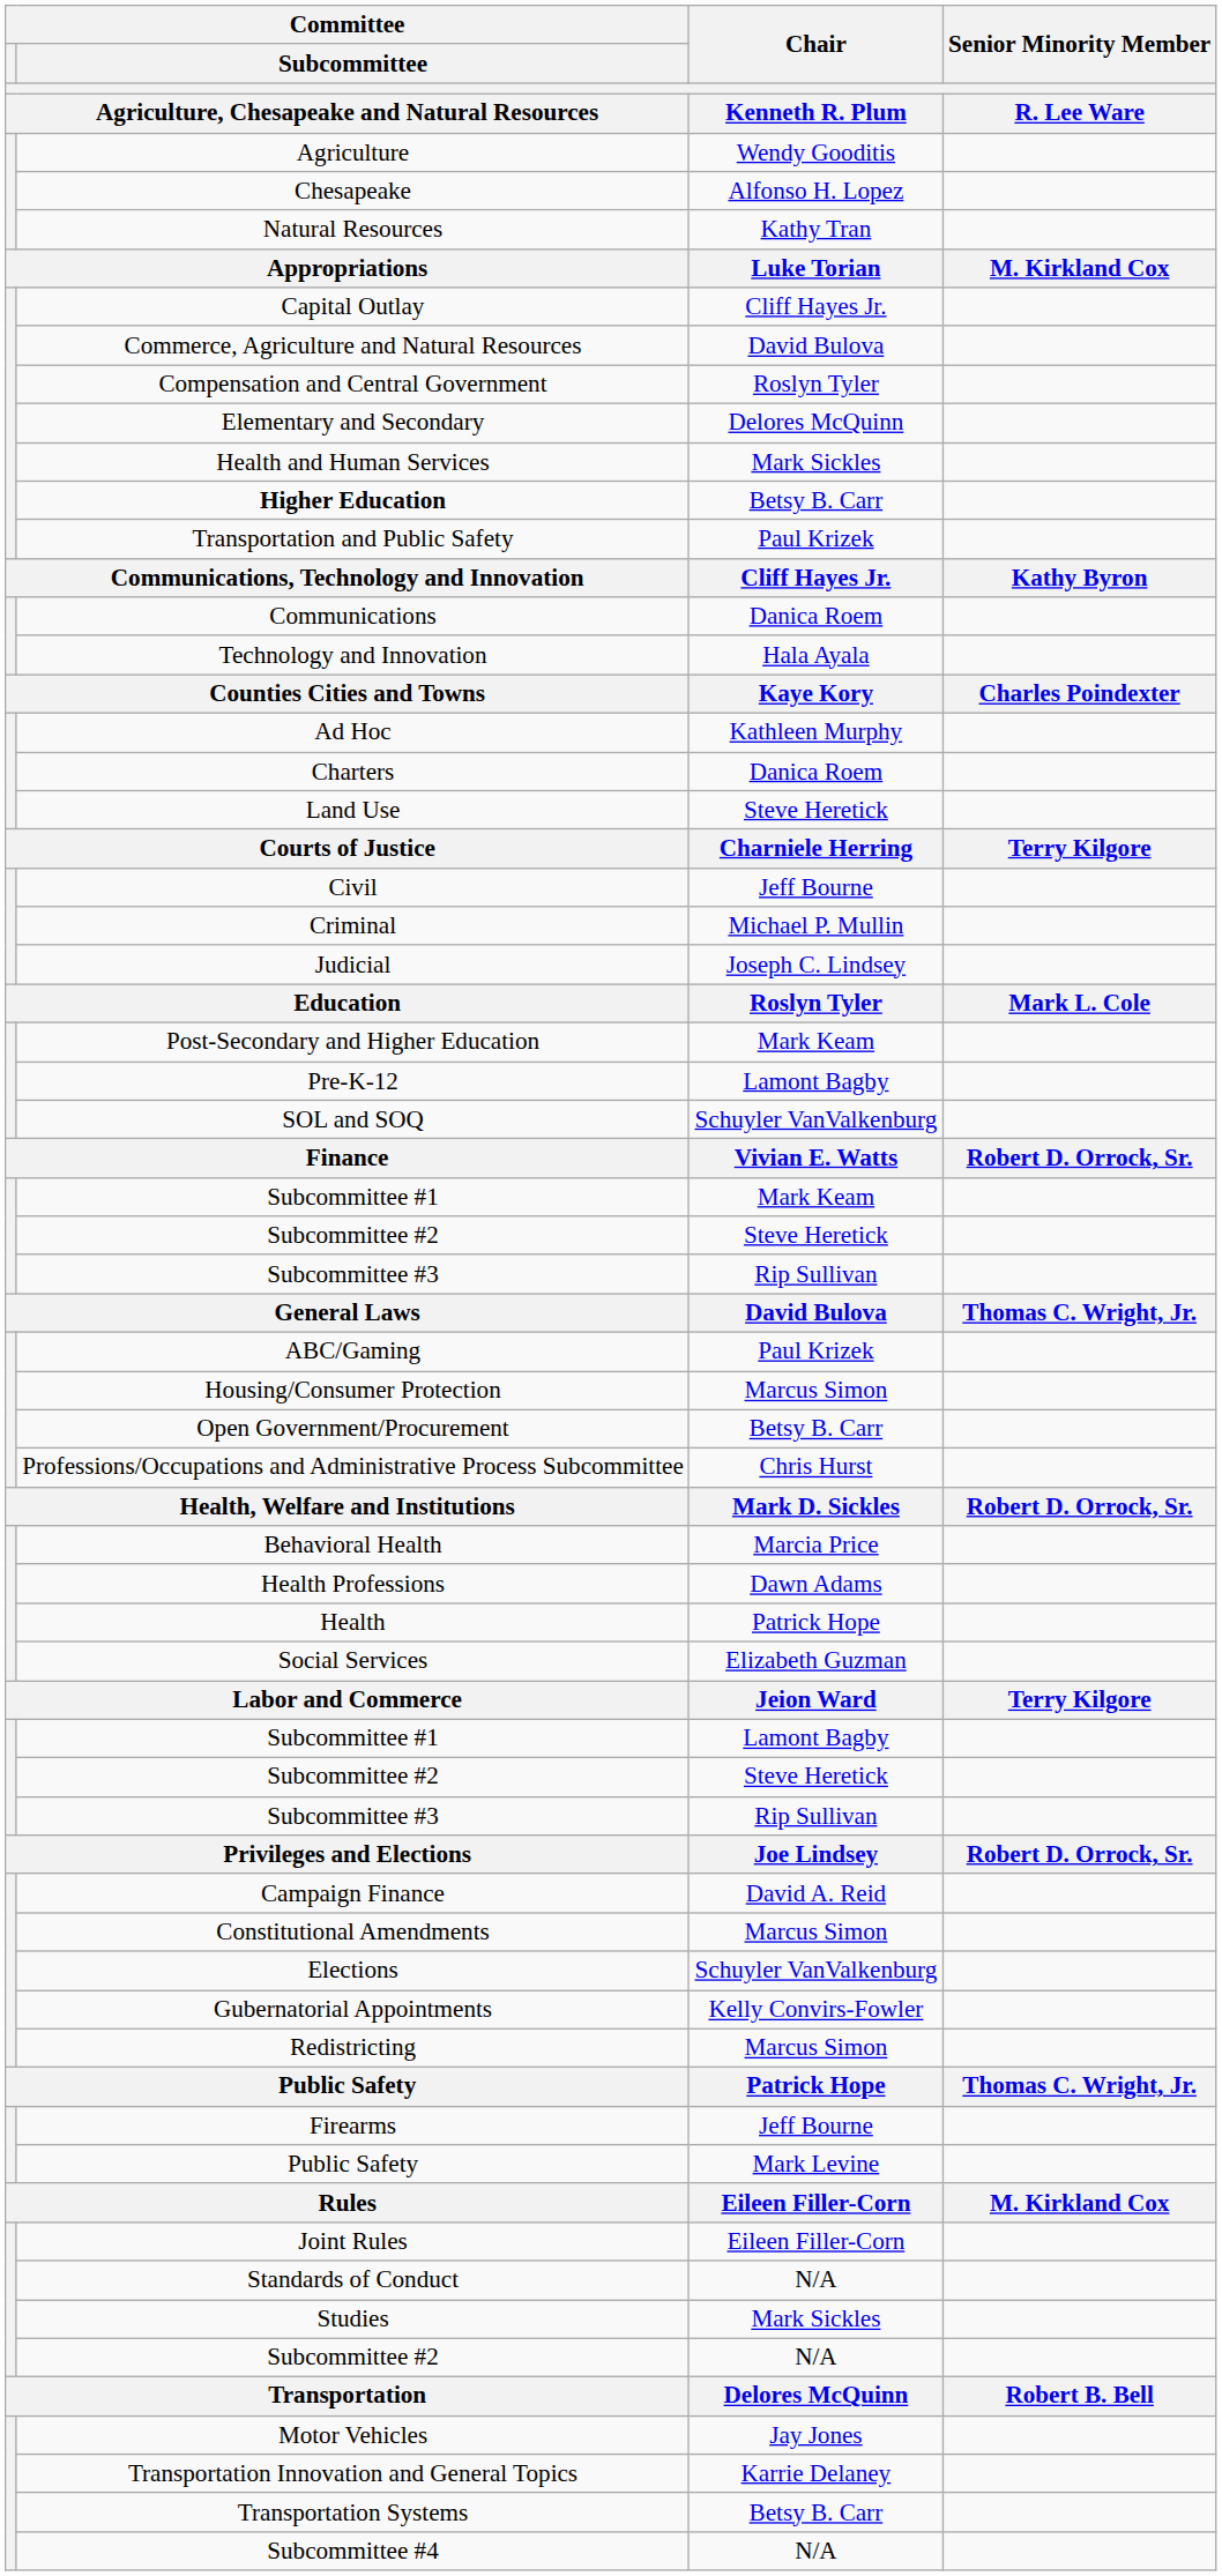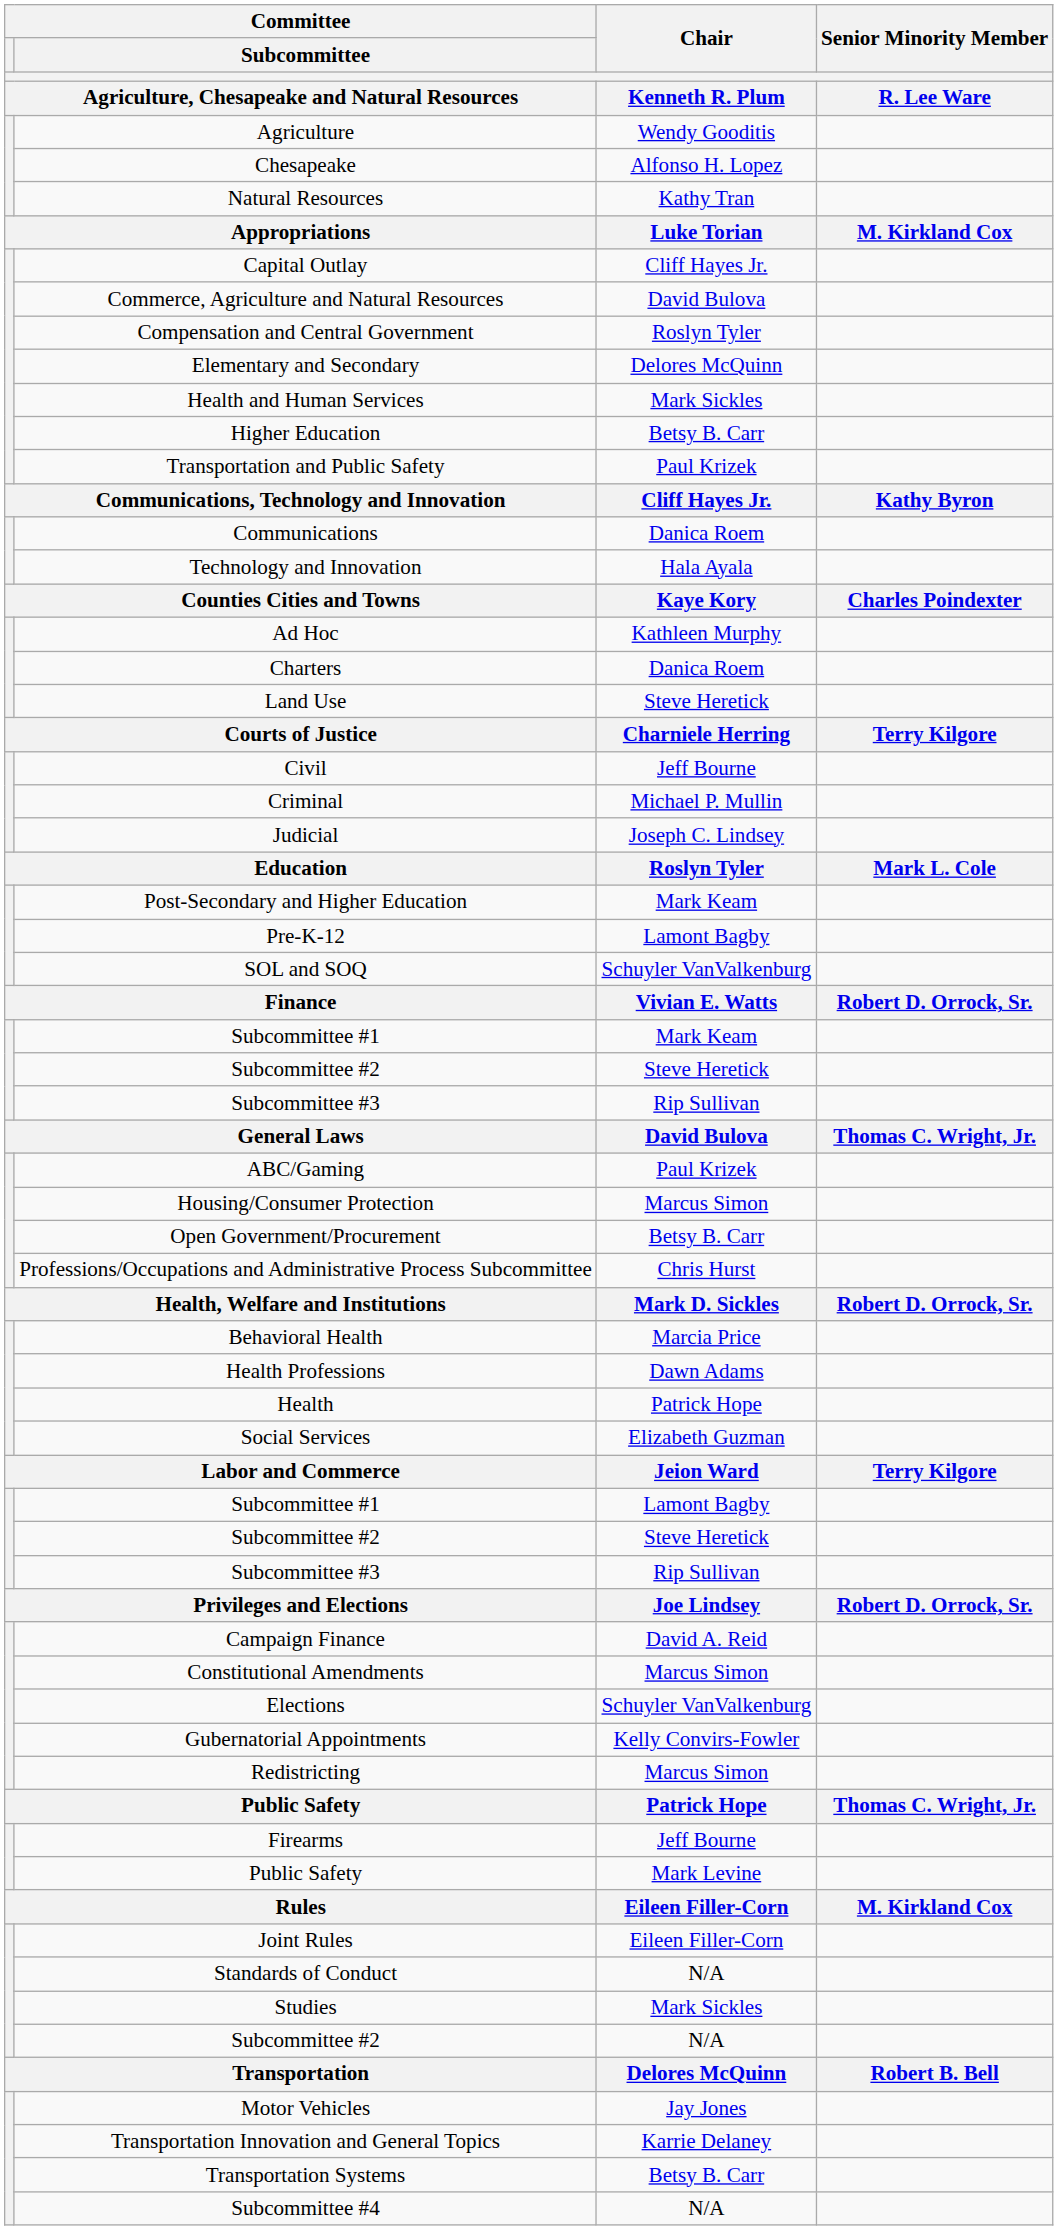Higher Education | column 2: bold -> normal
